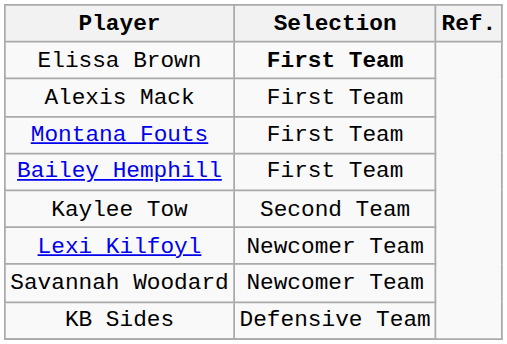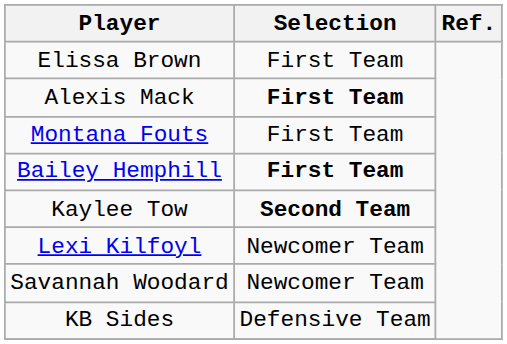Elissa Brown | Selection: bold -> normal
Alexis Mack | Selection: normal -> bold
Bailey Hemphill | Selection: normal -> bold
Kaylee Tow | Selection: normal -> bold
